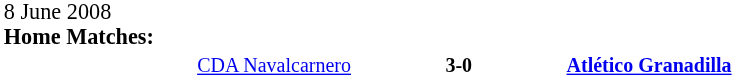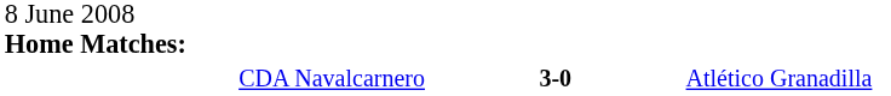CDA Navalcarnero | column 3: bold -> normal
